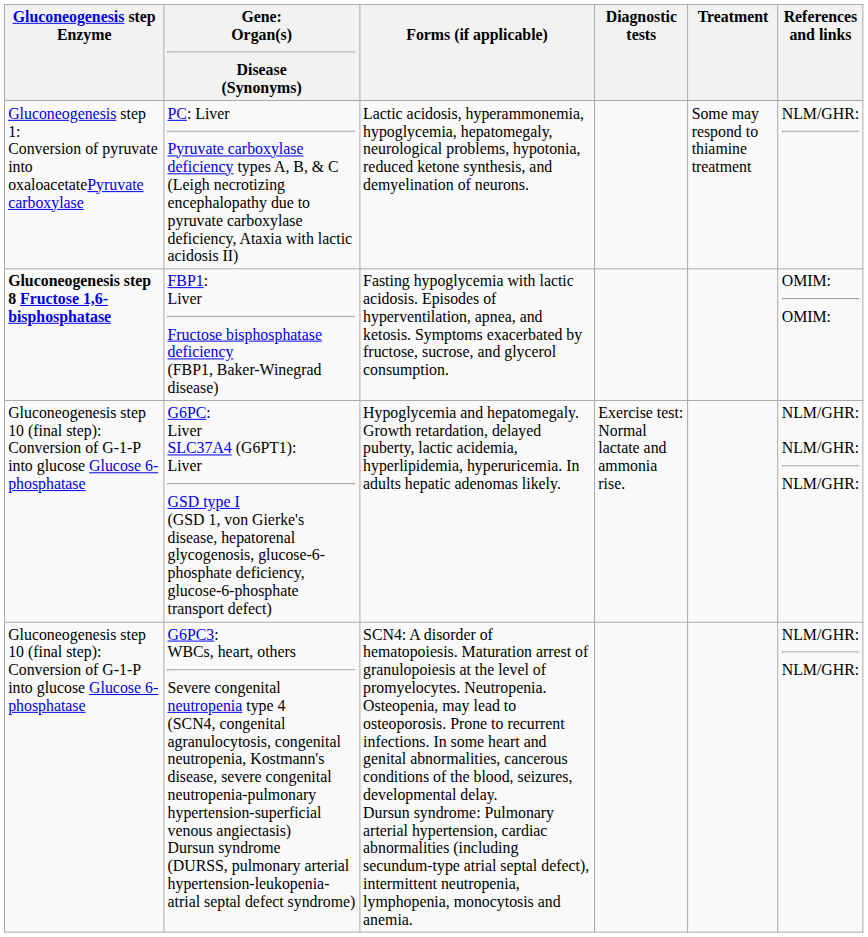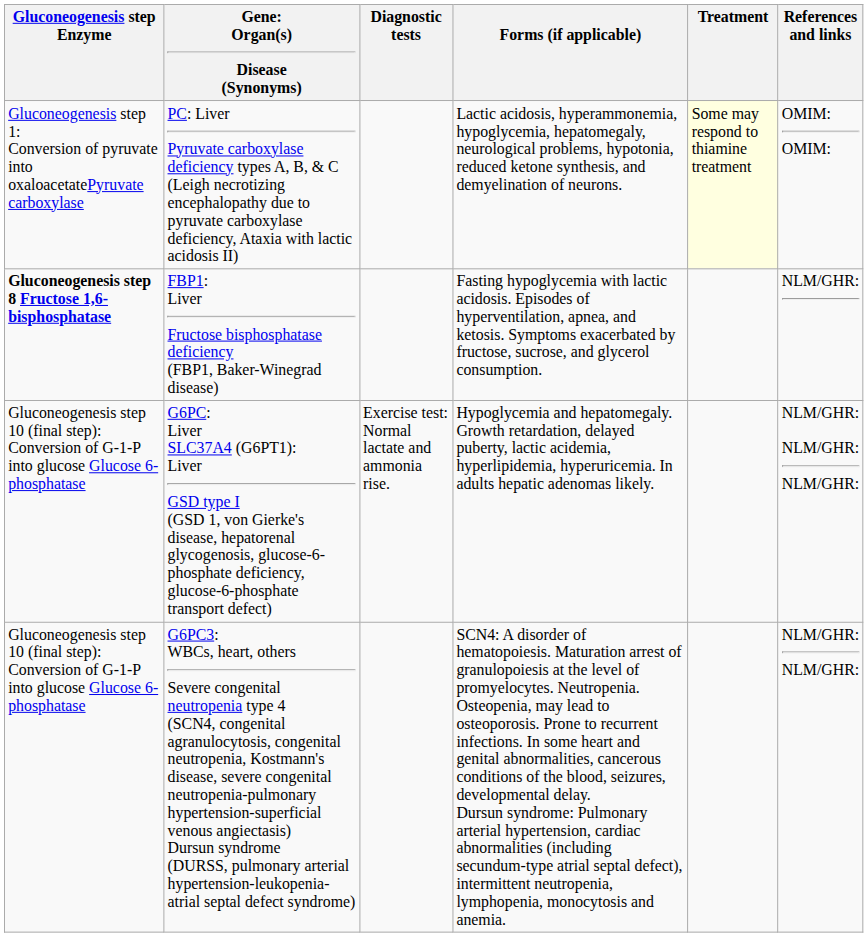columns swapped: Forms (if applicable) <-> Diagnostic tests
row 2 | Treatment: no background -> lightyellow background
row 2 | References and links: NLM/GHR: -> OMIM: OMIM:
row 3 | References and links: OMIM: OMIM: -> NLM/GHR:
